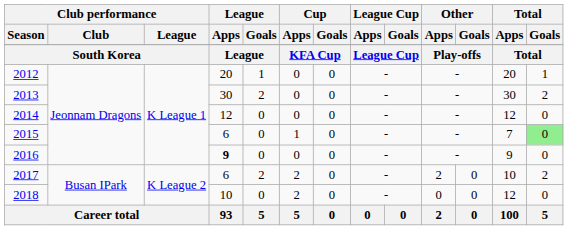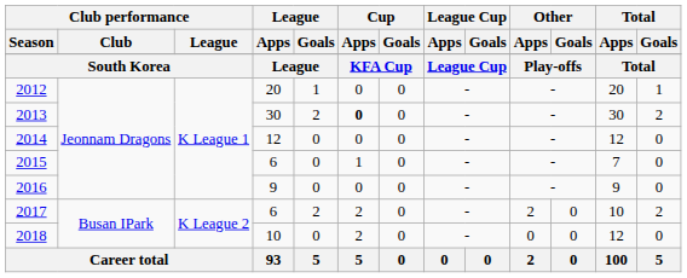2013 | Cup / Apps: normal -> bold
2015 | Total / Goals: lightgreen background -> no background
2016 | League / Apps: bold -> normal
